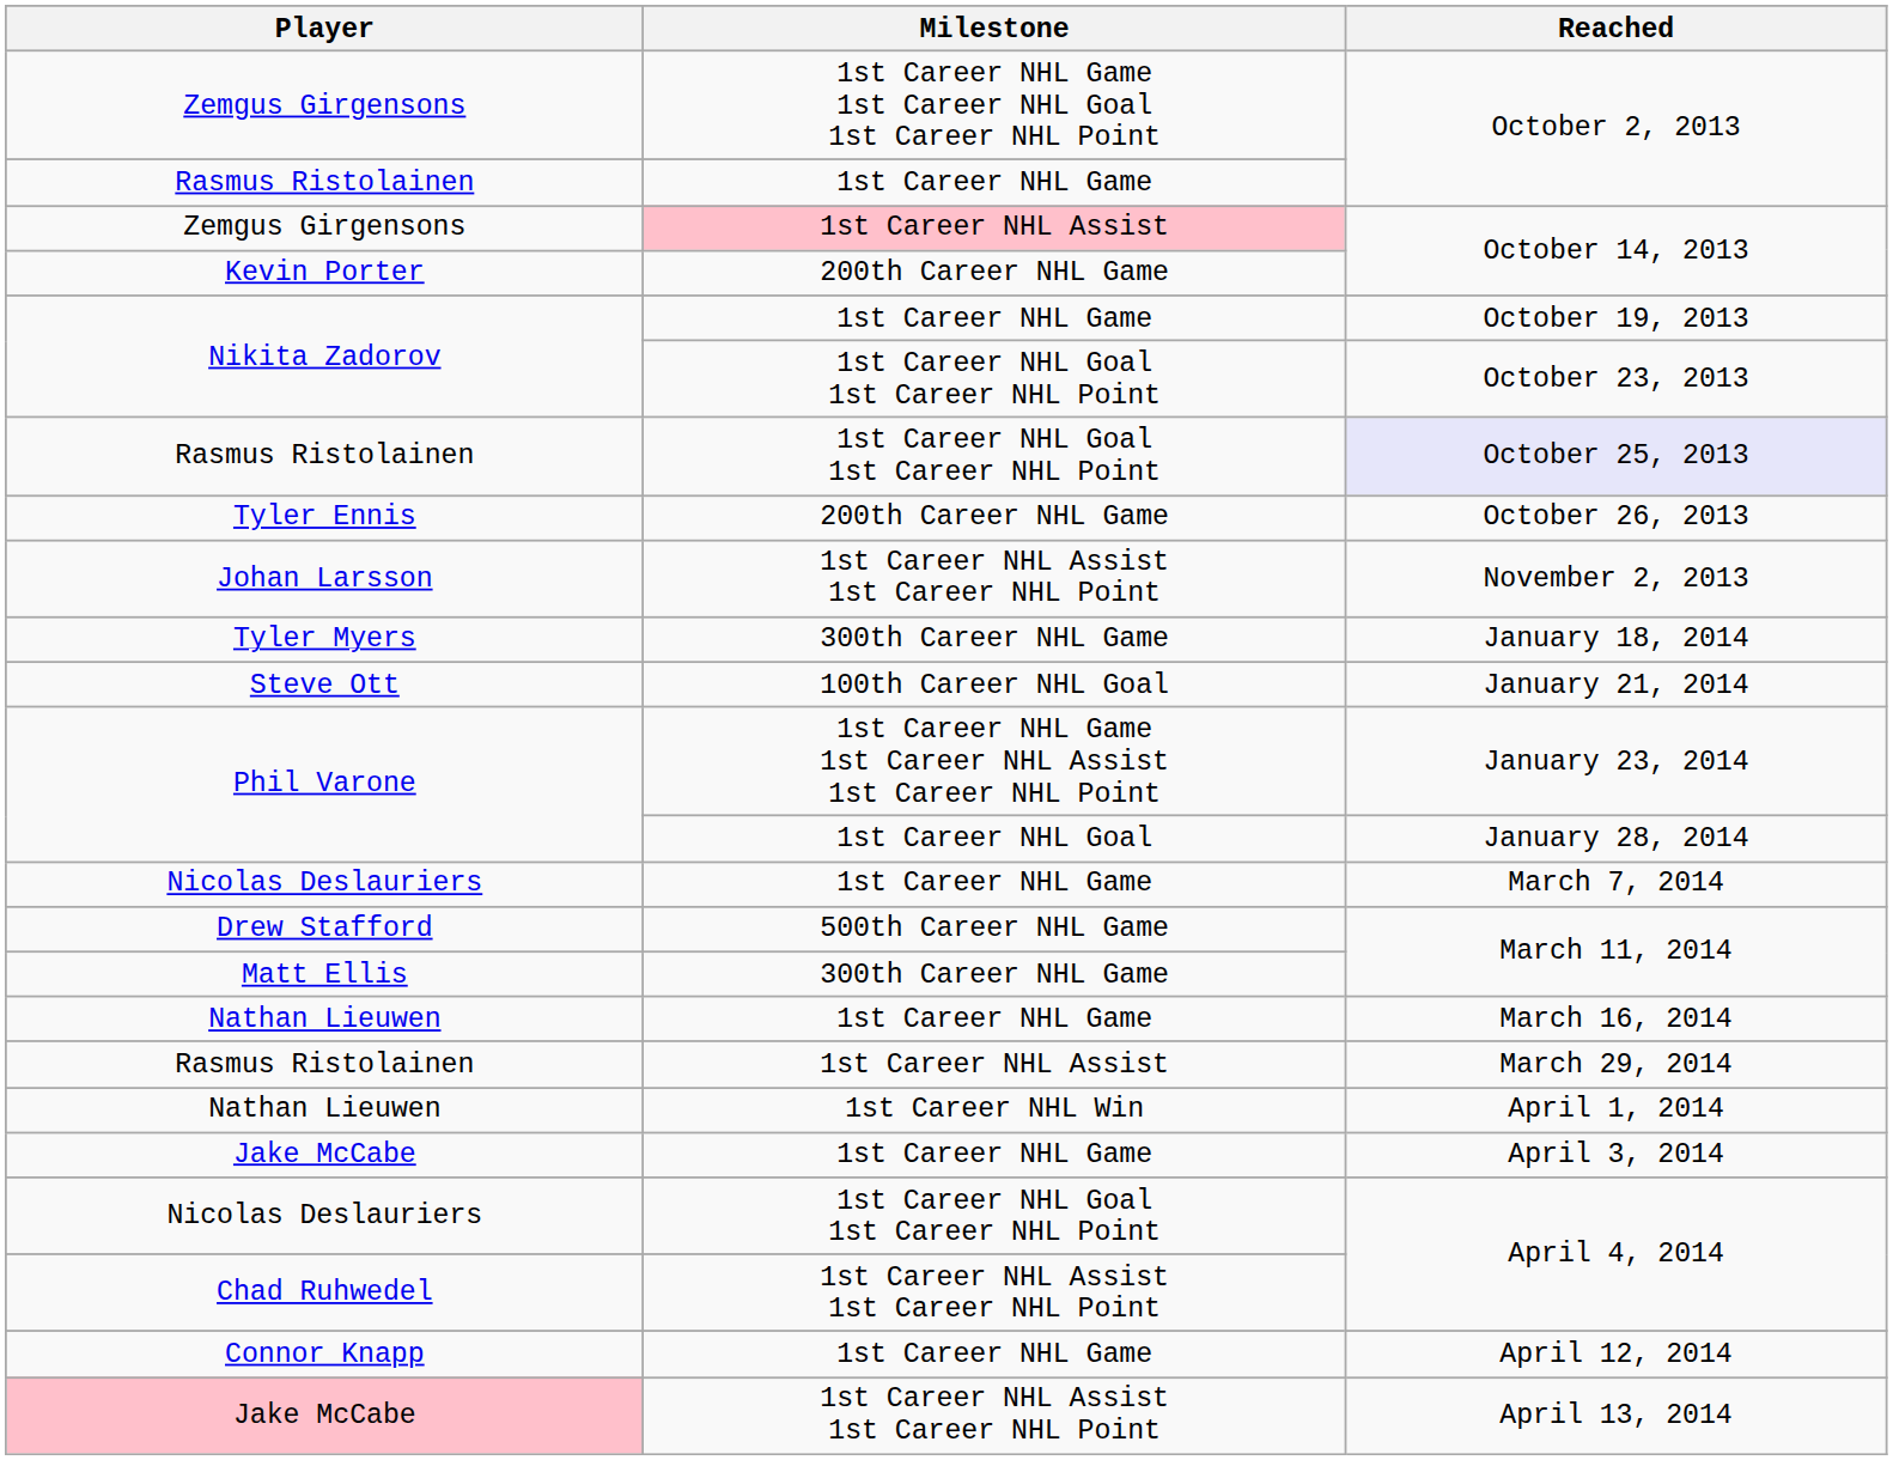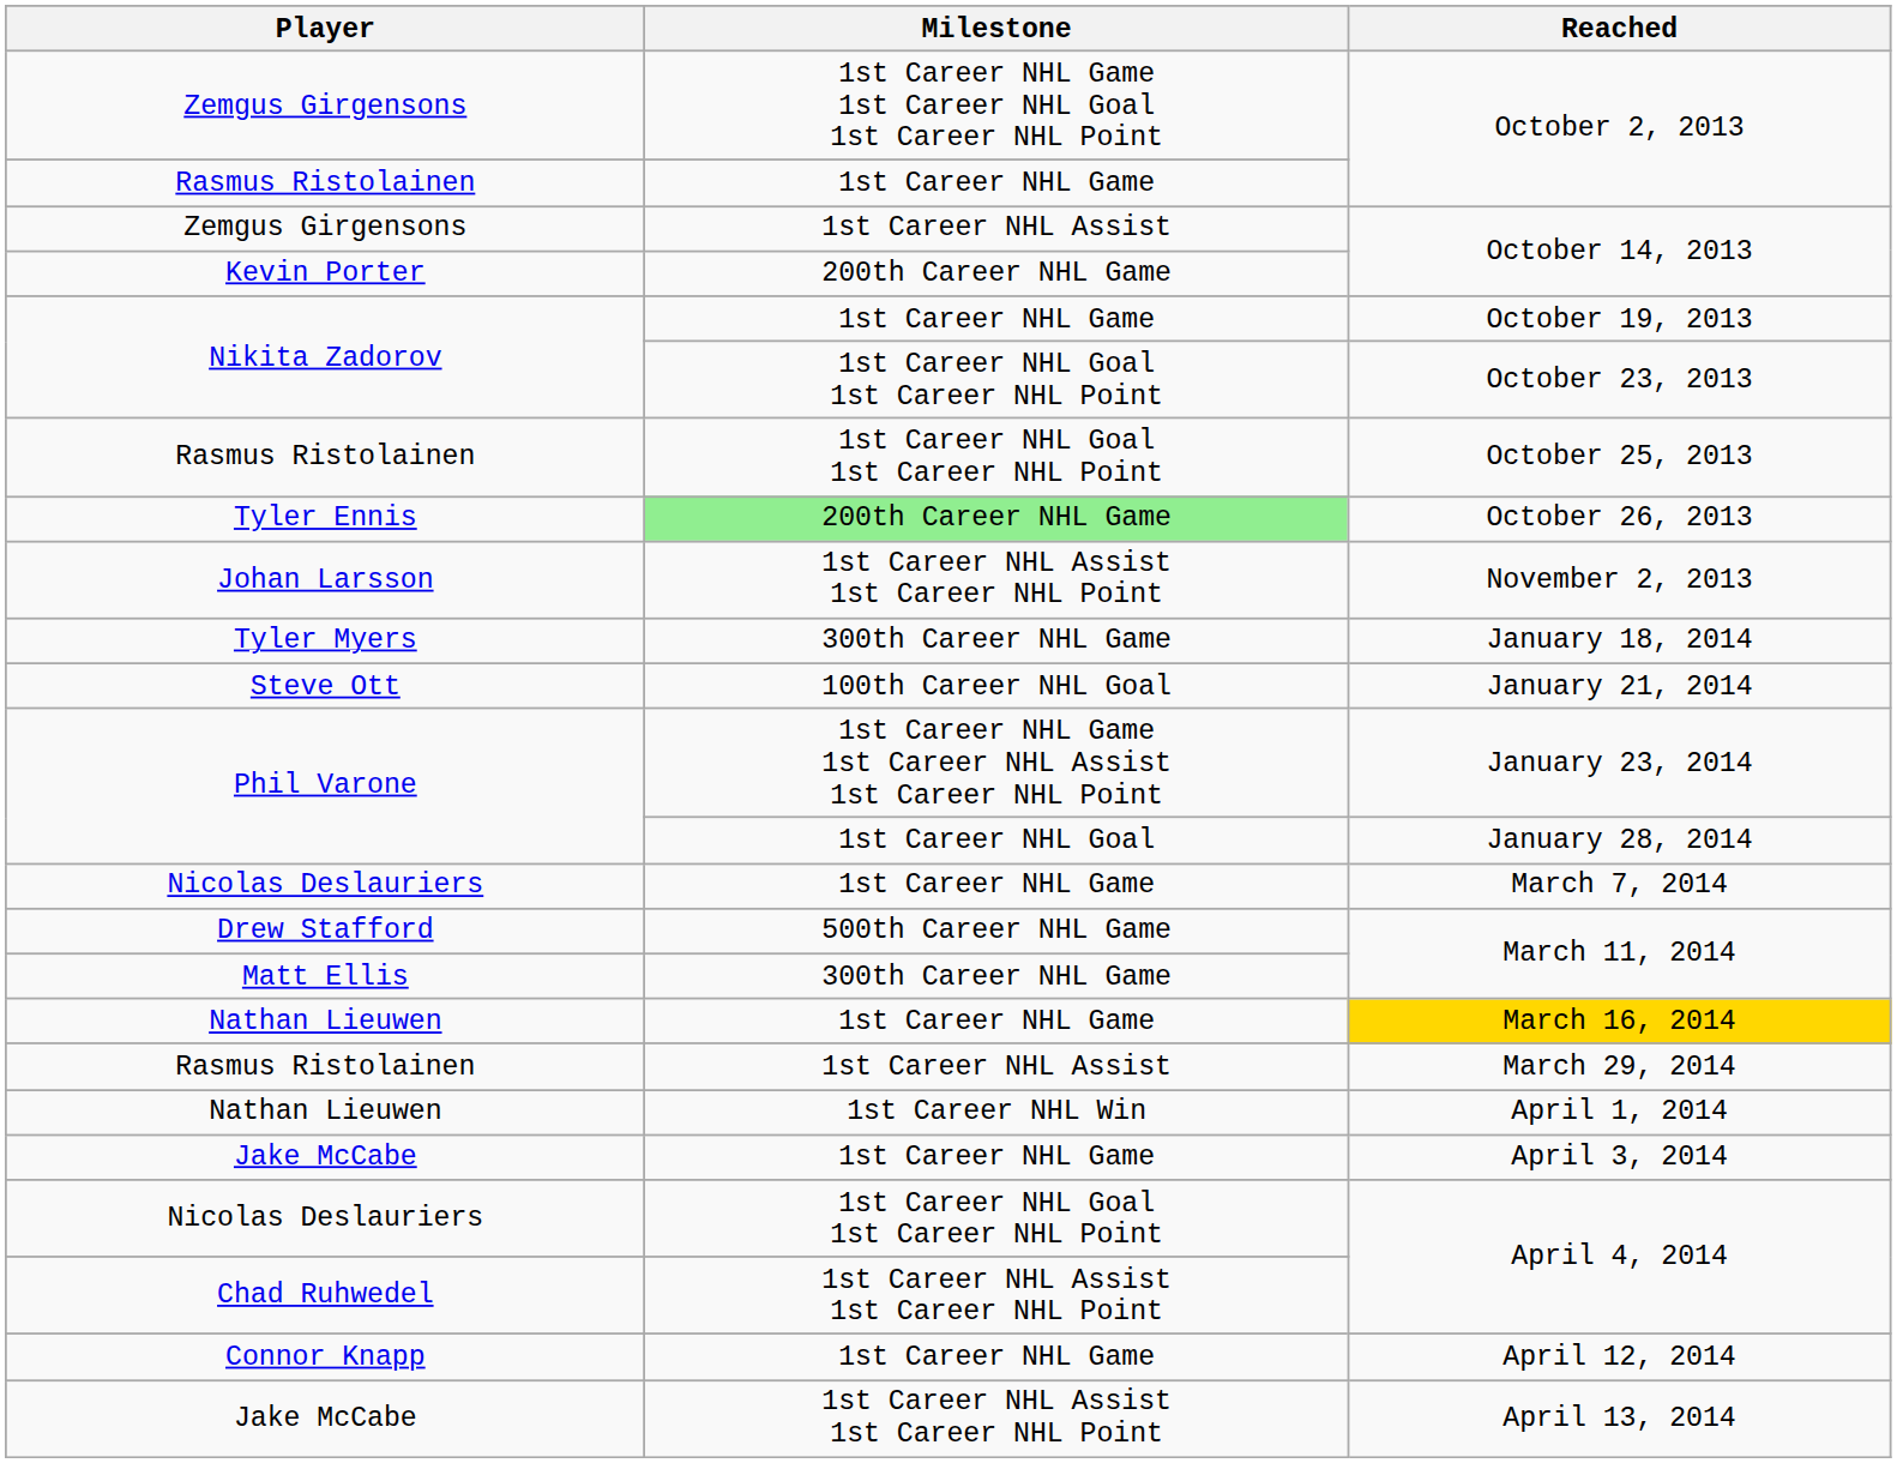row 4 | Milestone: pink background -> no background
row 8 | Reached: lavender background -> no background
row 9 | Milestone: no background -> lightgreen background
row 18 | Reached: no background -> gold background
row 25 | Player: pink background -> no background
